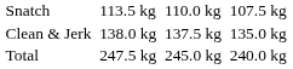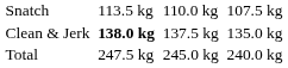Clean & Jerk | column 2: normal -> bold
